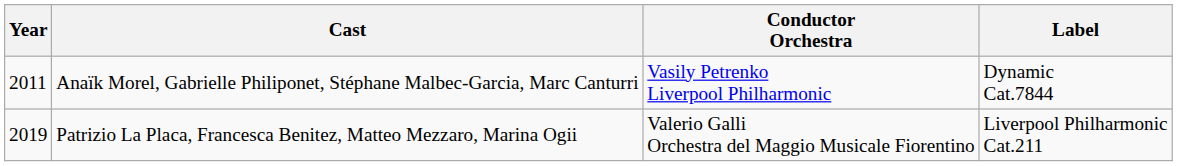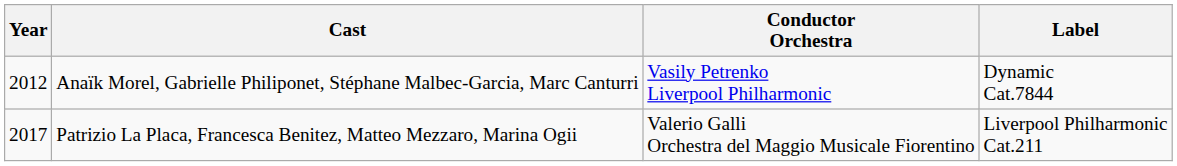row 2 | Year: 2011 -> 2012
row 3 | Year: 2019 -> 2017
